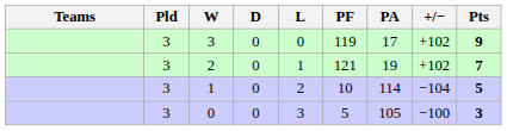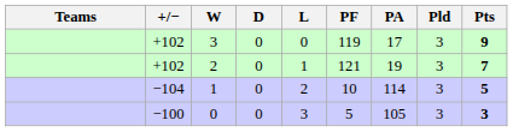columns swapped: Pld <-> +/−
